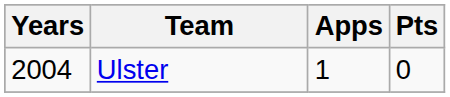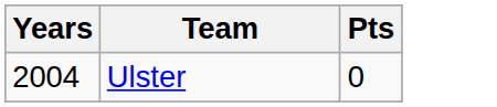- column: Apps | 1
